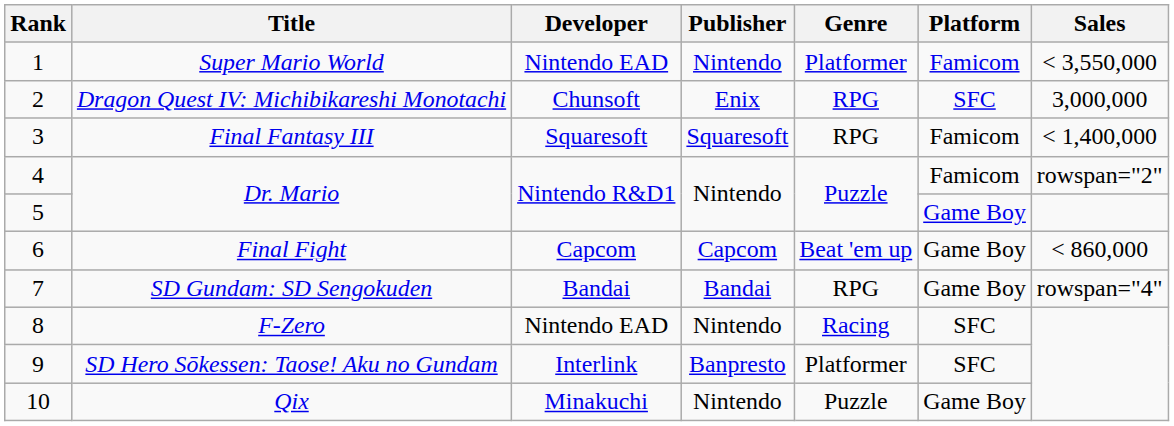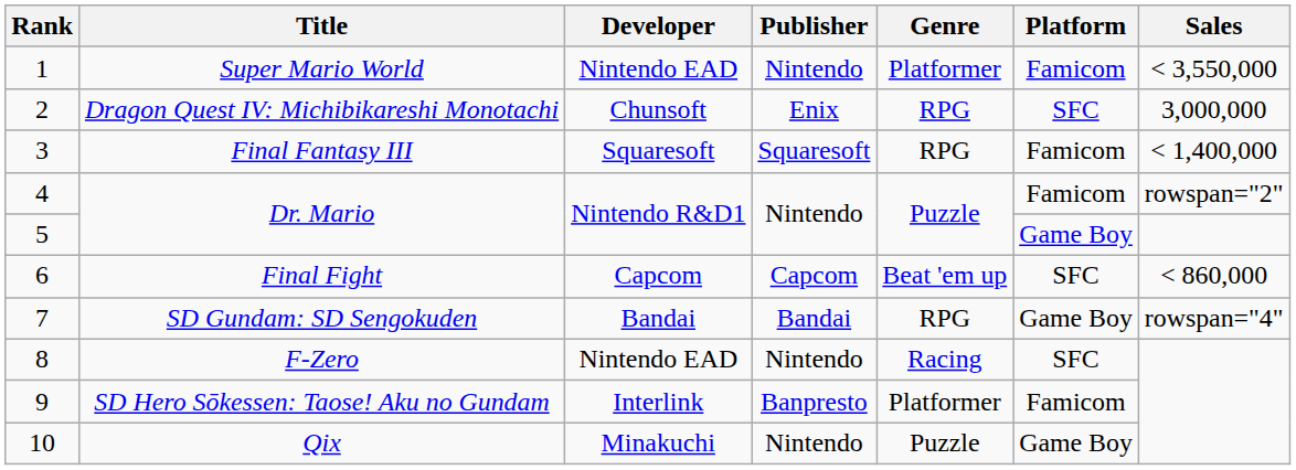Final Fight | Platform: Game Boy -> SFC
SD Hero Sōkessen: Taose! Aku no Gundam | Platform: SFC -> Famicom
